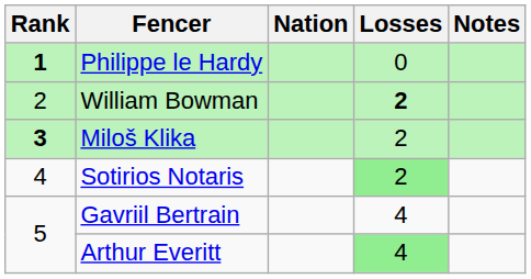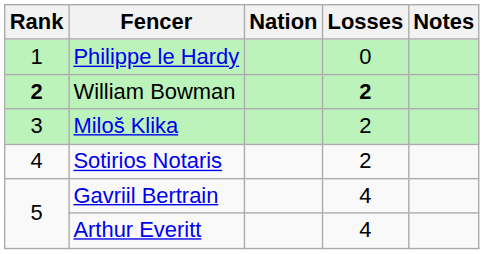Philippe le Hardy | Rank: bold -> normal
William Bowman | Rank: normal -> bold
Miloš Klika | Rank: bold -> normal
Sotirios Notaris | Losses: lightgreen background -> no background
Arthur Everitt | Losses: lightgreen background -> no background
